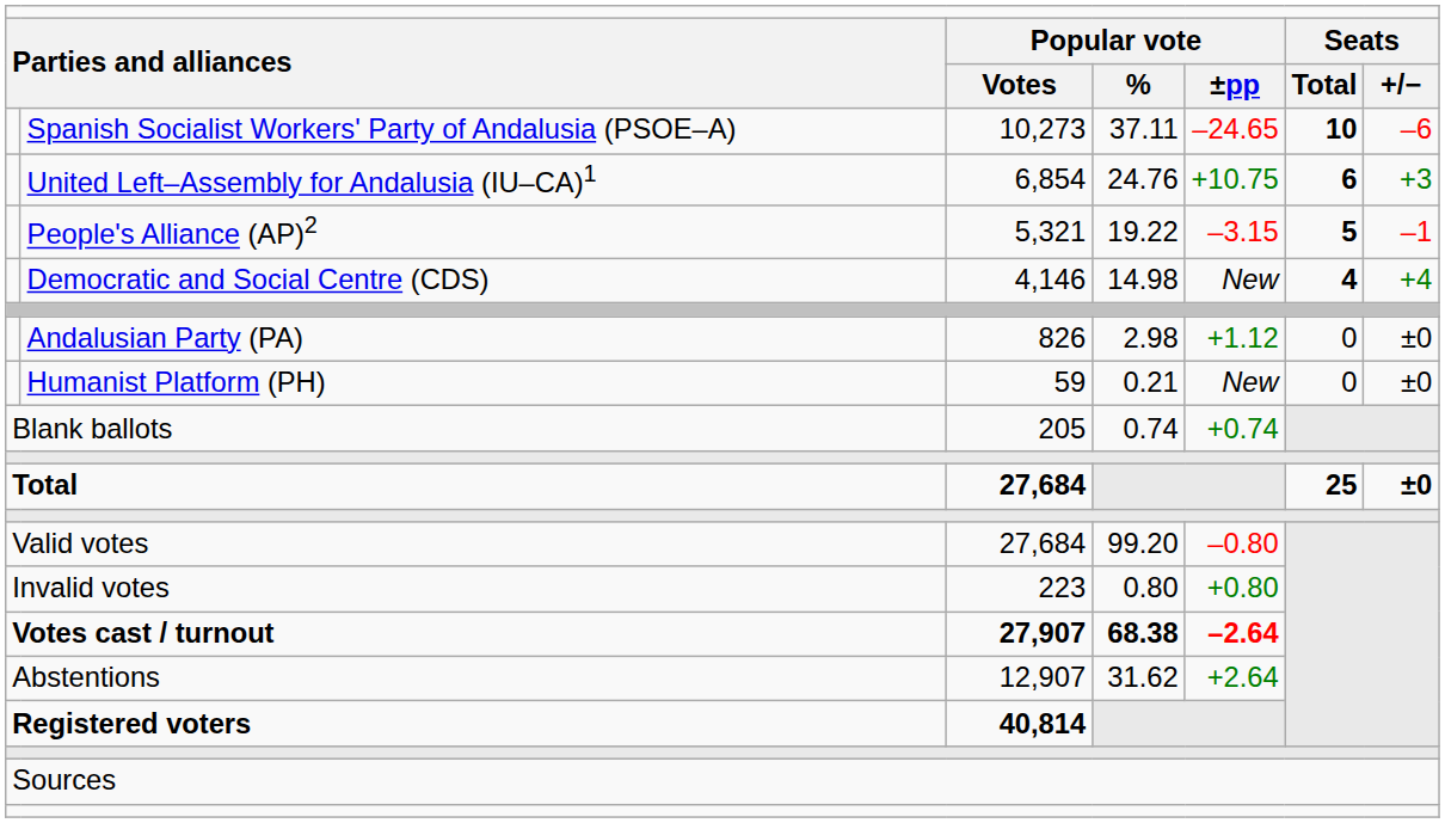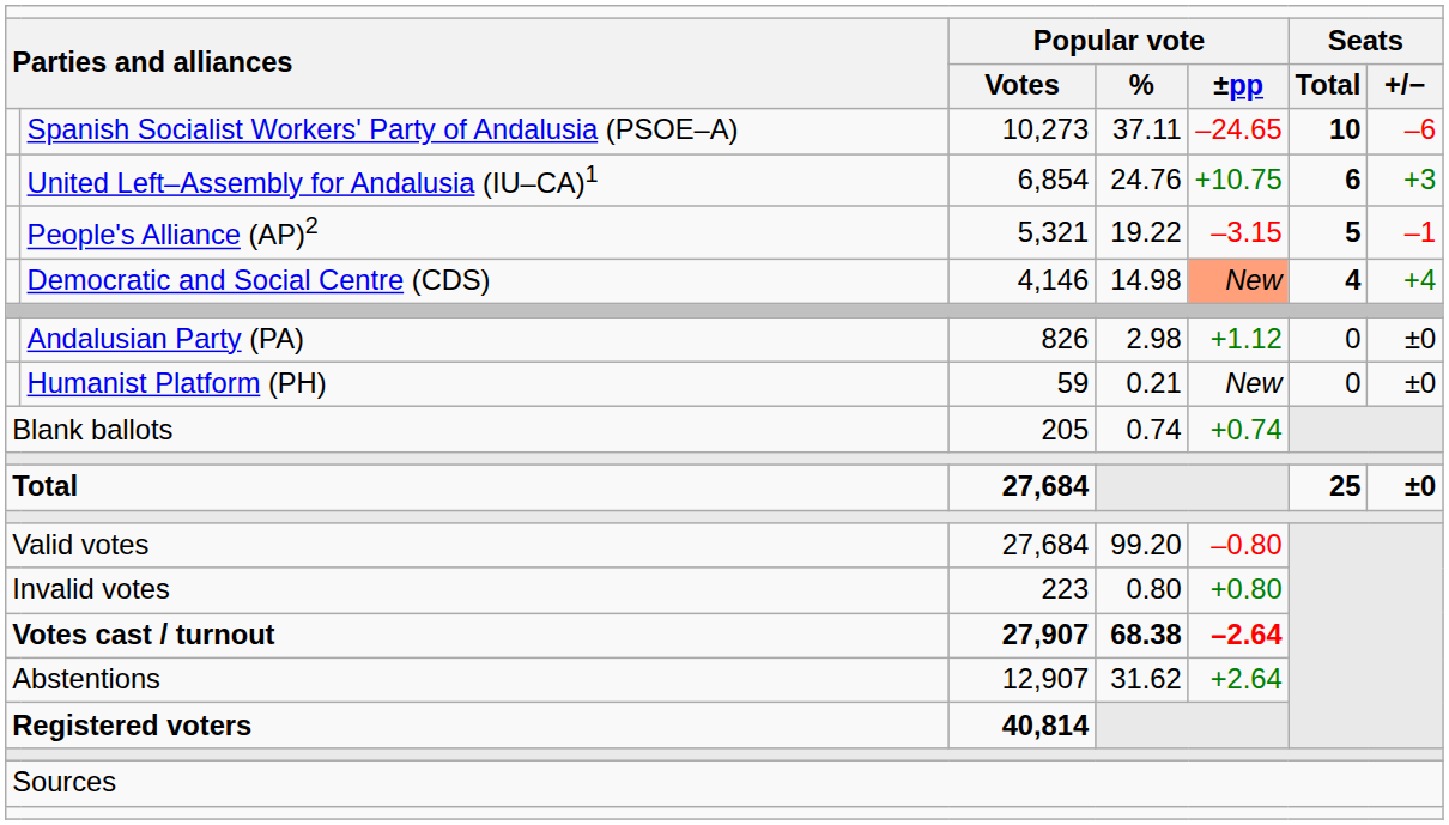Democratic and Social Centre (CDS) | column 5: no background -> lightsalmon background
